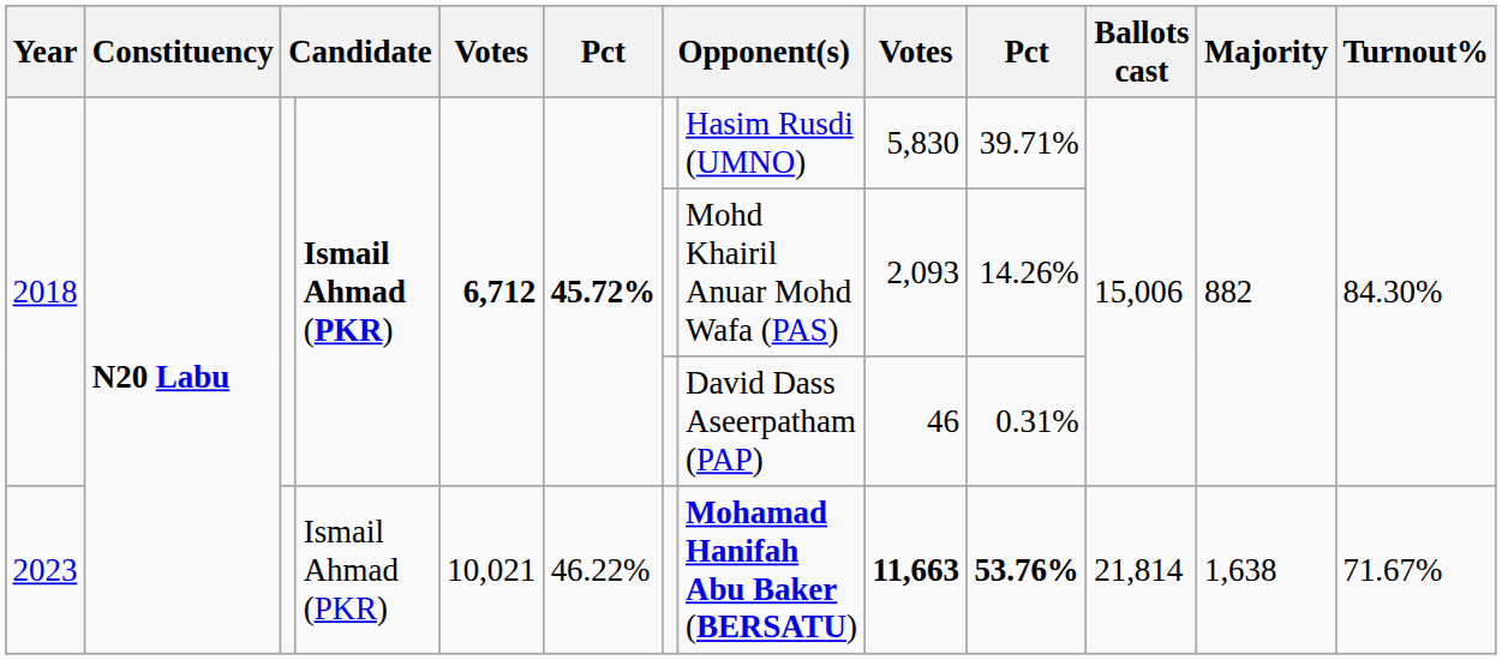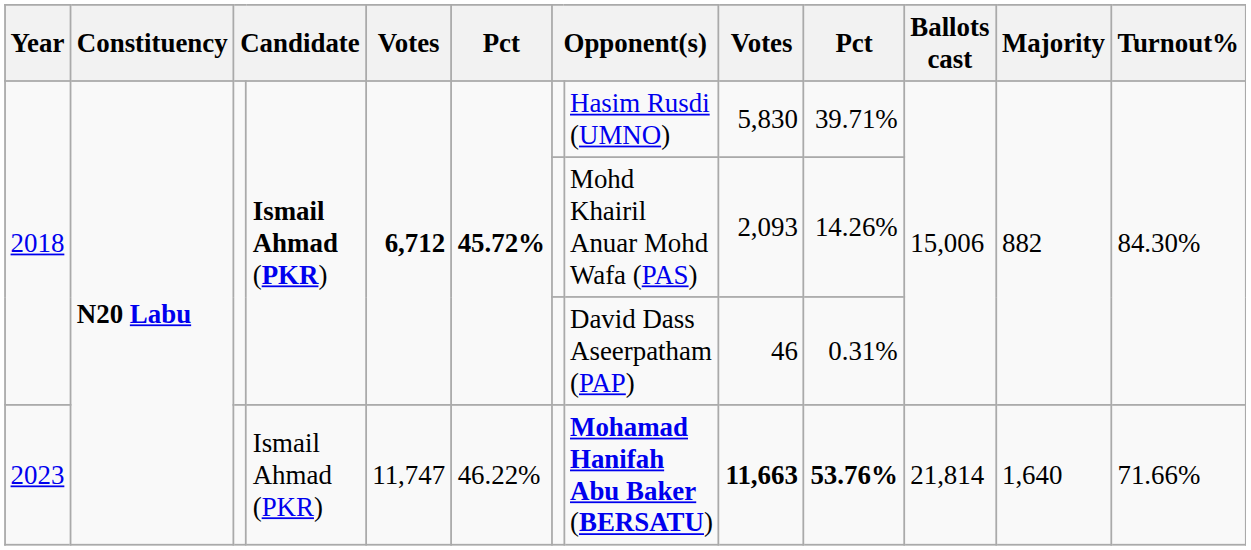2023 | column 5: 10,021 -> 11,747
2023 | Majority: 1,638 -> 1,640
2023 | Turnout%: 71.67% -> 71.66%
